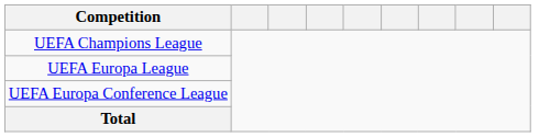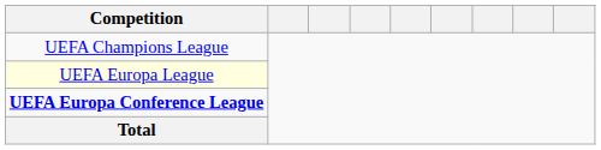UEFA Europa League | Competition: no background -> lightyellow background
UEFA Europa Conference League | Competition: normal -> bold
